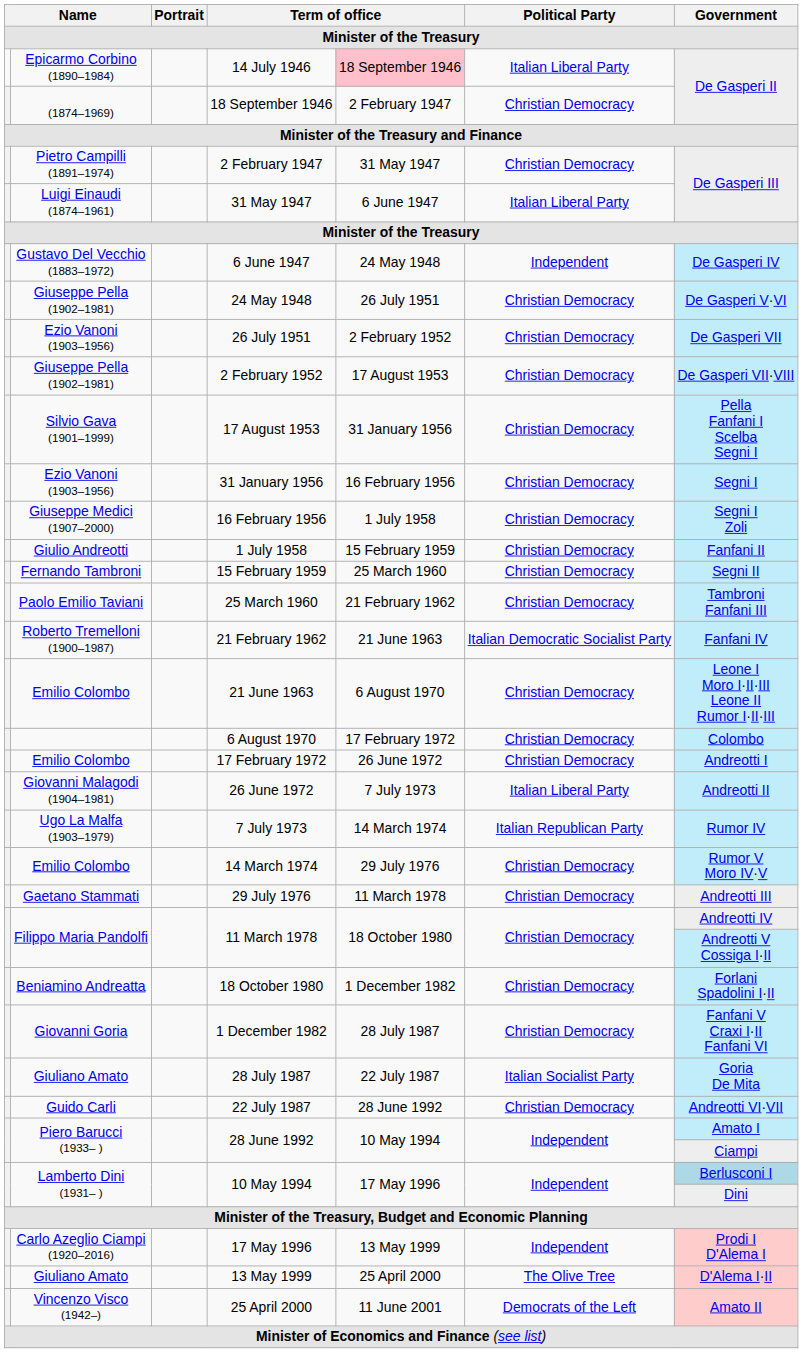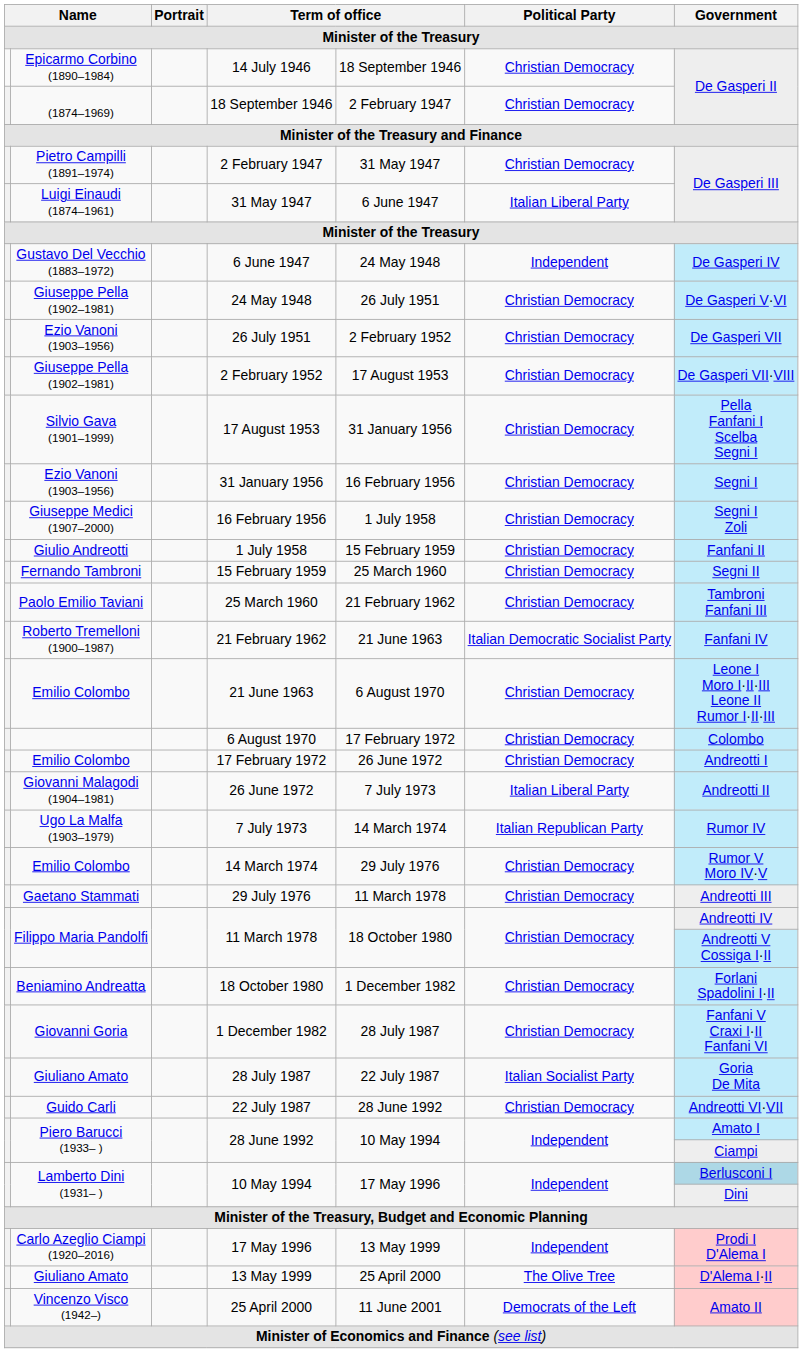14 July 1946 | column 5: pink background -> no background
14 July 1946 | Political Party: Italian Liberal Party -> Christian Democracy
